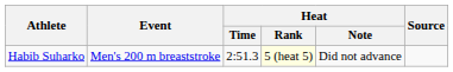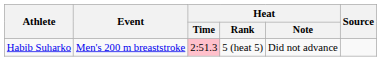Habib Suharko | Heat / Time: no background -> pink background
Habib Suharko | Heat / Rank: lightyellow background -> no background
